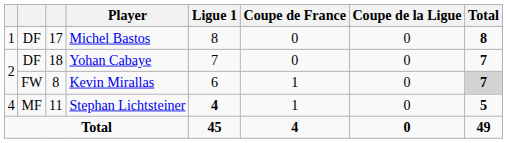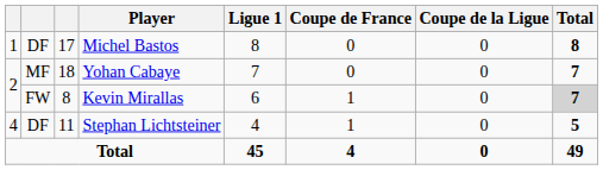Yohan Cabaye | column 2: DF -> MF
Stephan Lichtsteiner | column 2: MF -> DF
Stephan Lichtsteiner | Ligue 1: bold -> normal
